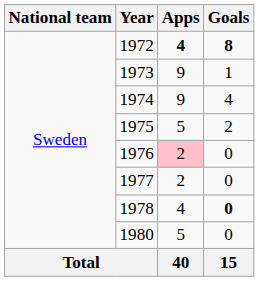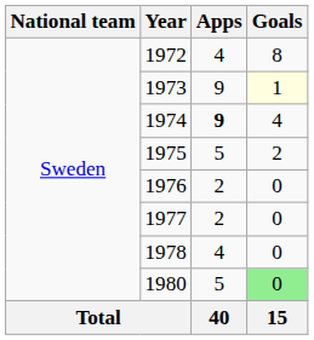1972 | Apps: bold -> normal
1972 | Goals: bold -> normal
1973 | Goals: no background -> lightyellow background
1974 | Apps: normal -> bold
1976 | Apps: pink background -> no background
1978 | Goals: bold -> normal
1980 | Goals: no background -> lightgreen background
